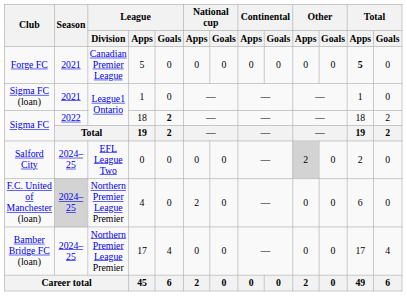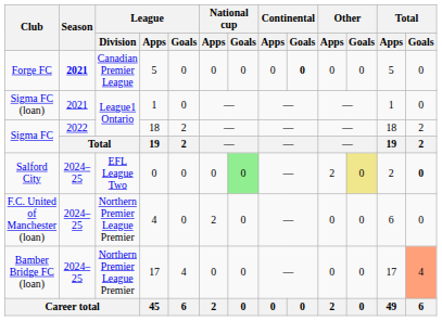Forge FC | Season: normal -> bold
Forge FC | Continental / Goals: normal -> bold
Forge FC | Total / Apps: bold -> normal
Sigma FC / 18 | League / Goals: bold -> normal
Salford City | National cup / Goals: no background -> lightgreen background
Salford City | Other / Apps: lightgrey background -> no background
Salford City | Other / Goals: no background -> khaki background
Salford City | Total / Goals: normal -> bold
F.C. United of Manchester (loan) | Season: lightgrey background -> no background
Bamber Bridge FC (loan) | Total / Goals: no background -> lightsalmon background
